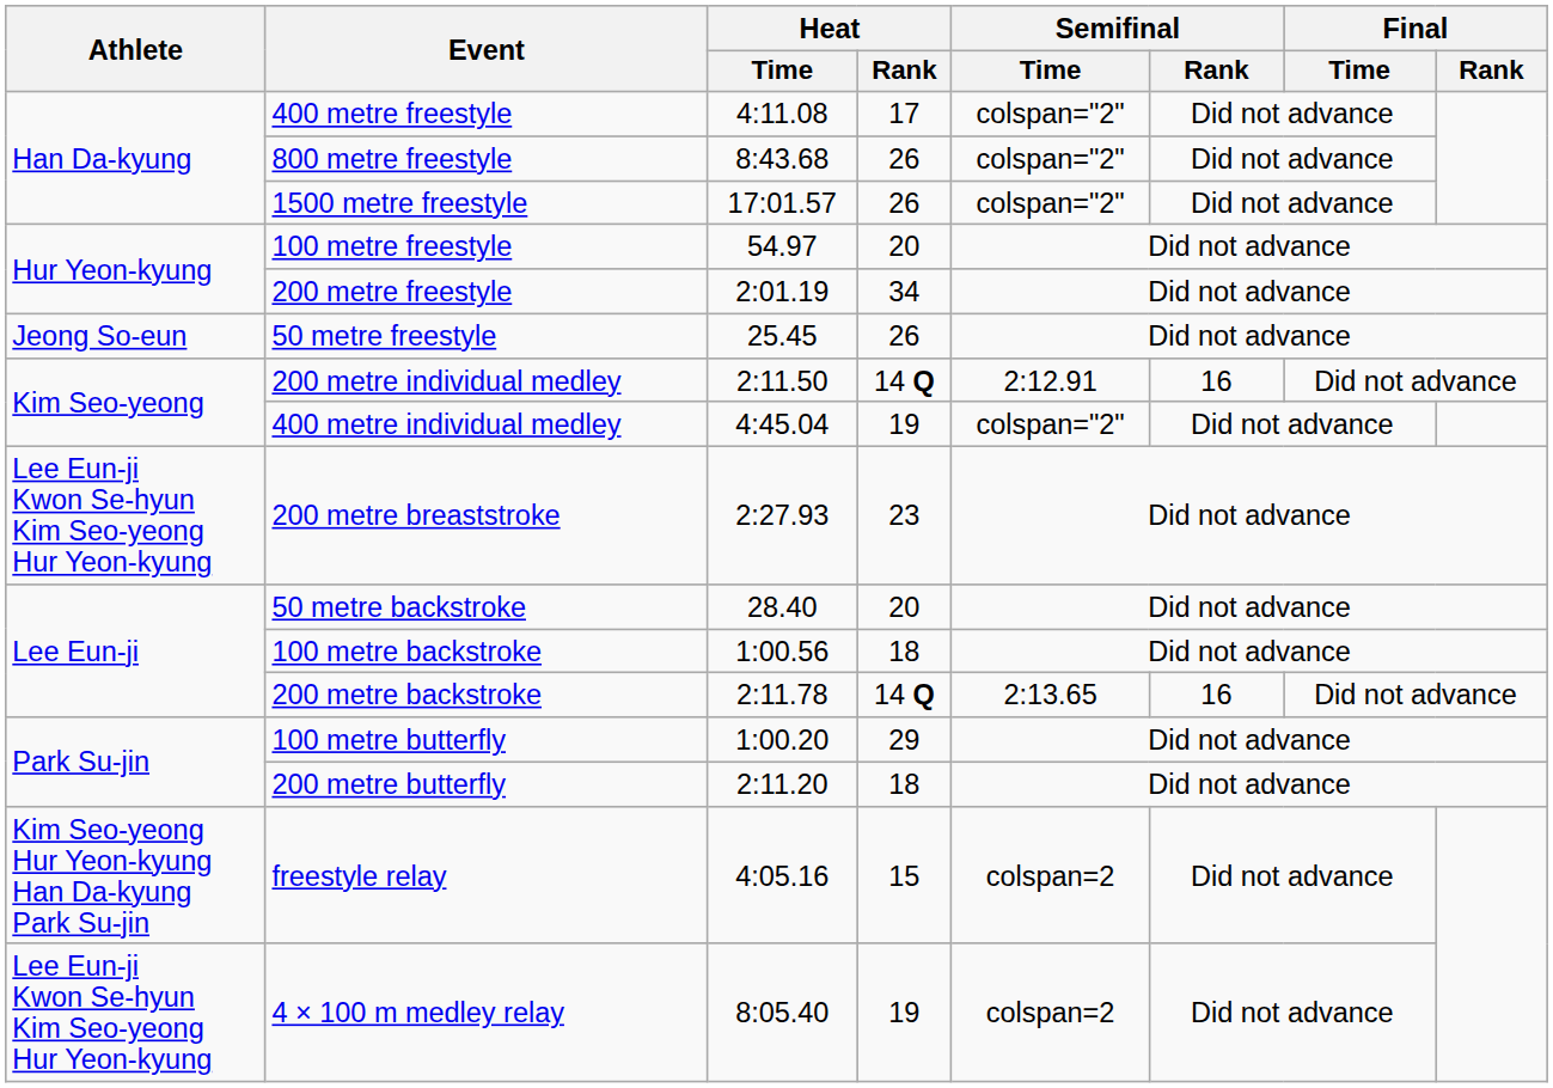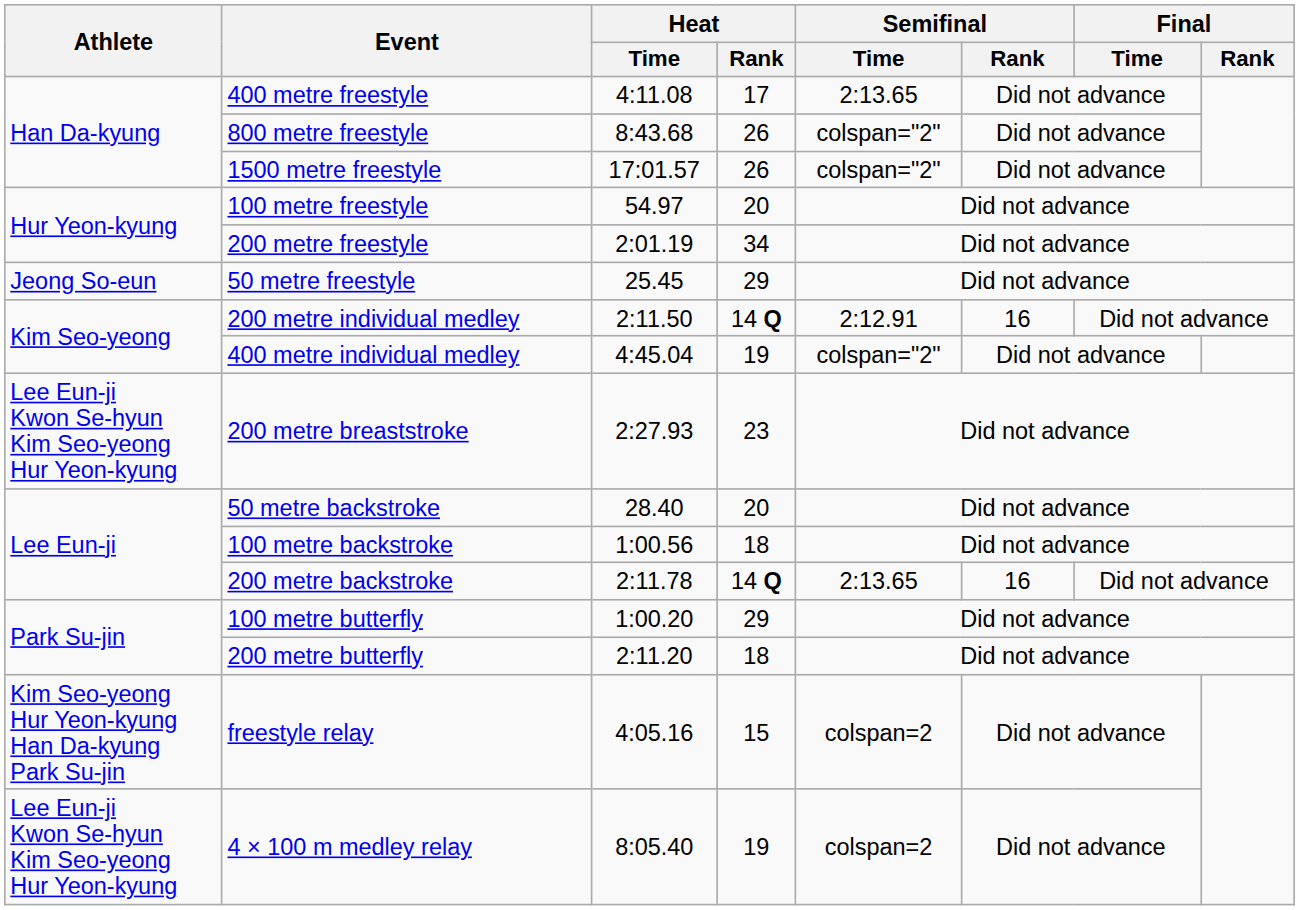400 metre freestyle | Semifinal / Time: colspan="2" -> 2:13.65
50 metre freestyle | Heat / Rank: 26 -> 29
